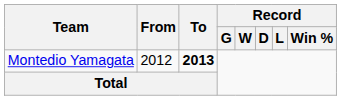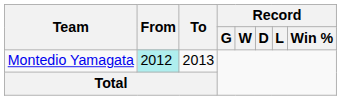Montedio Yamagata | From: no background -> paleturquoise background
Montedio Yamagata | To: bold -> normal
